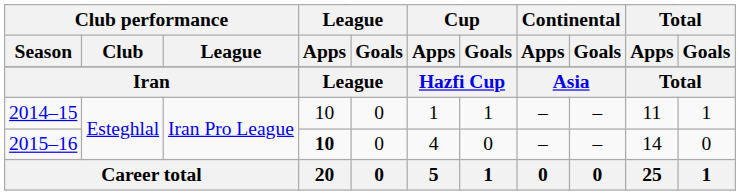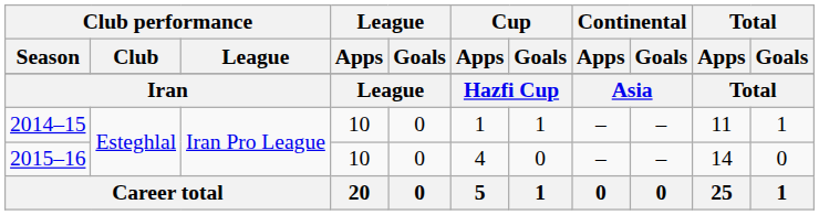2015–16 | League / Apps: bold -> normal
